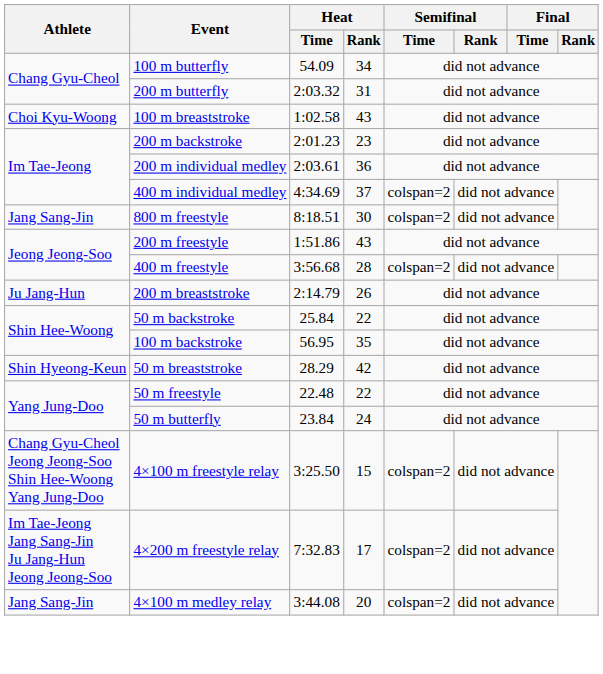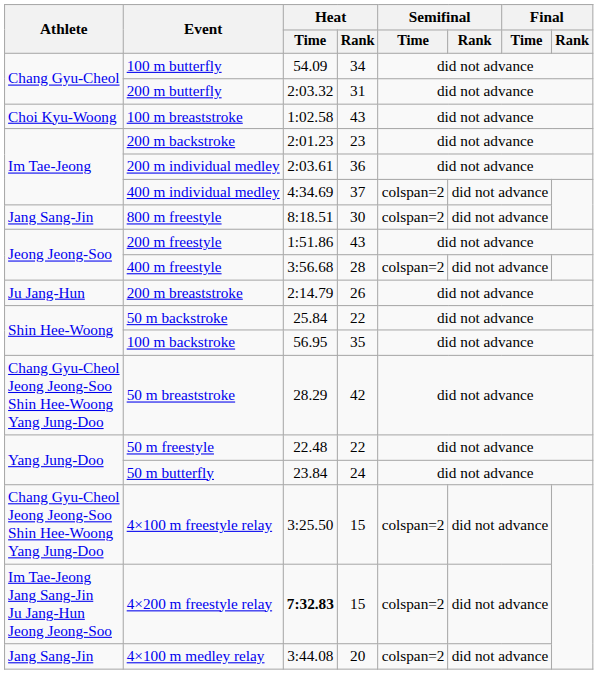50 m breaststroke | Athlete: Shin Hyeong-Keun -> Chang Gyu-Cheol Jeong Jeong-Soo Shin Hee-Woong Yang Jung-Doo
4×200 m freestyle relay | Heat / Time: normal -> bold
4×200 m freestyle relay | Heat / Rank: 17 -> 15
